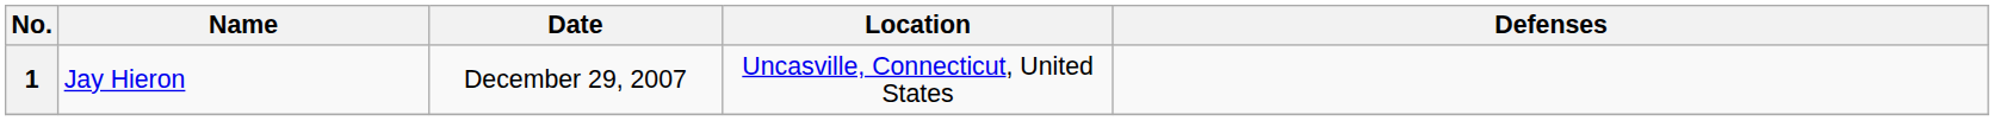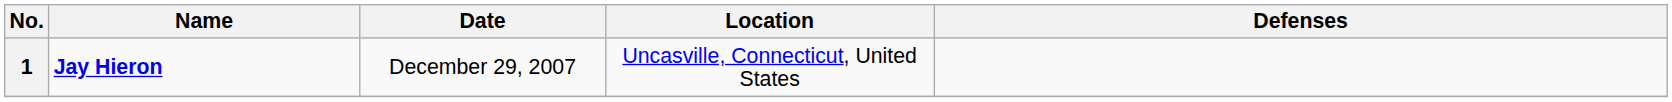1 | Name: normal -> bold
